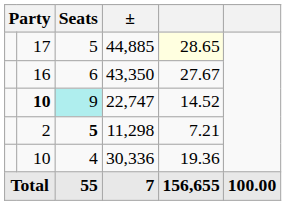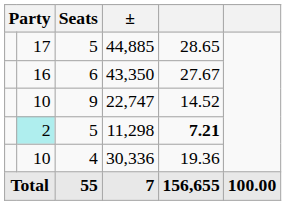44,885 | column 5: lightyellow background -> no background
22,747 | column 2: bold -> normal
22,747 | Seats: paleturquoise background -> no background
11,298 | column 2: no background -> paleturquoise background
11,298 | Seats: bold -> normal
11,298 | column 5: normal -> bold
